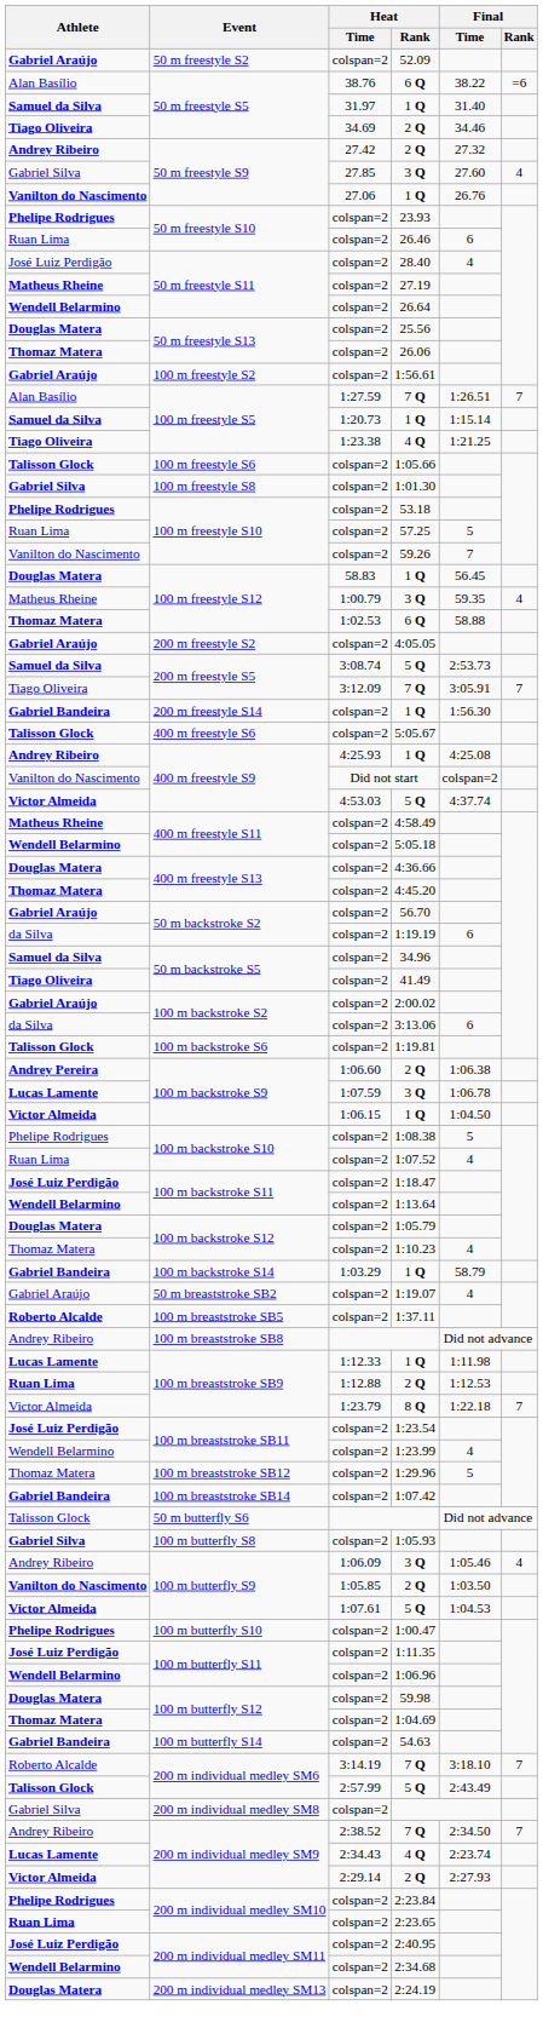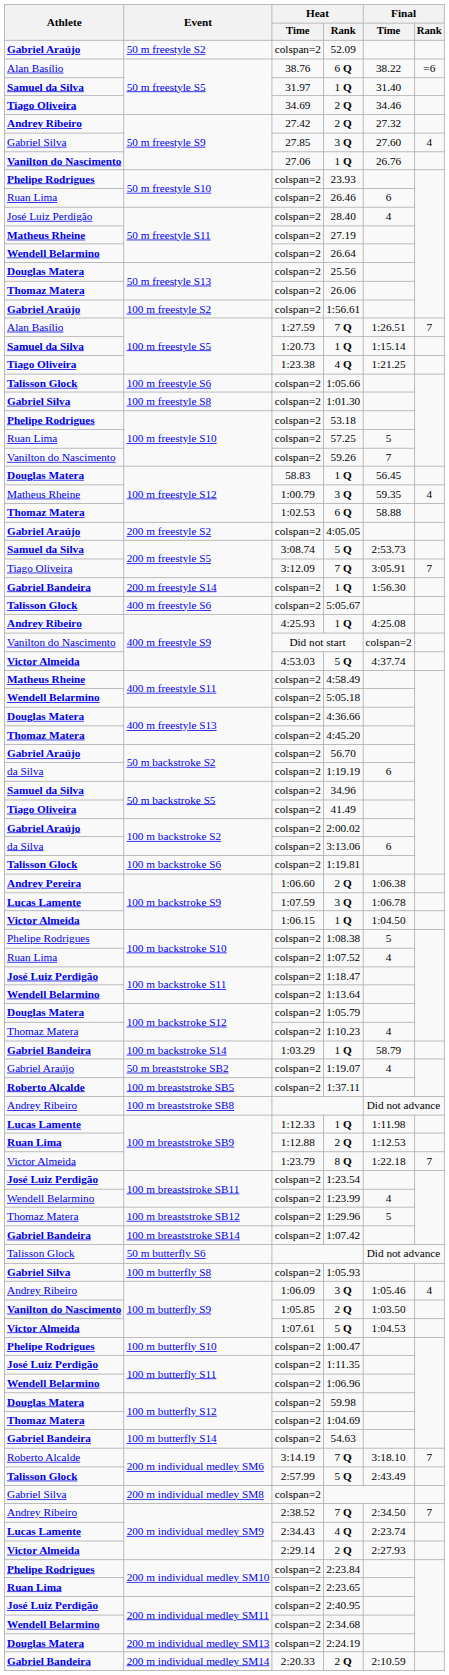+ row: Gabriel Bandeira | 200 m individual medley SM14 | 2:20.33 | 2 Q | 2:10.59
